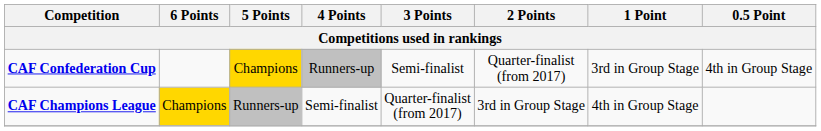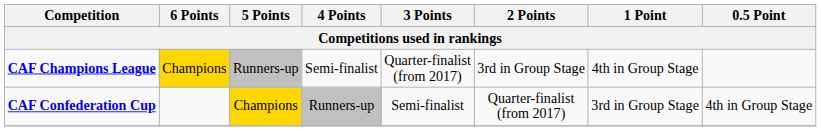rows swapped: CAF Champions League <-> CAF Confederation Cup
